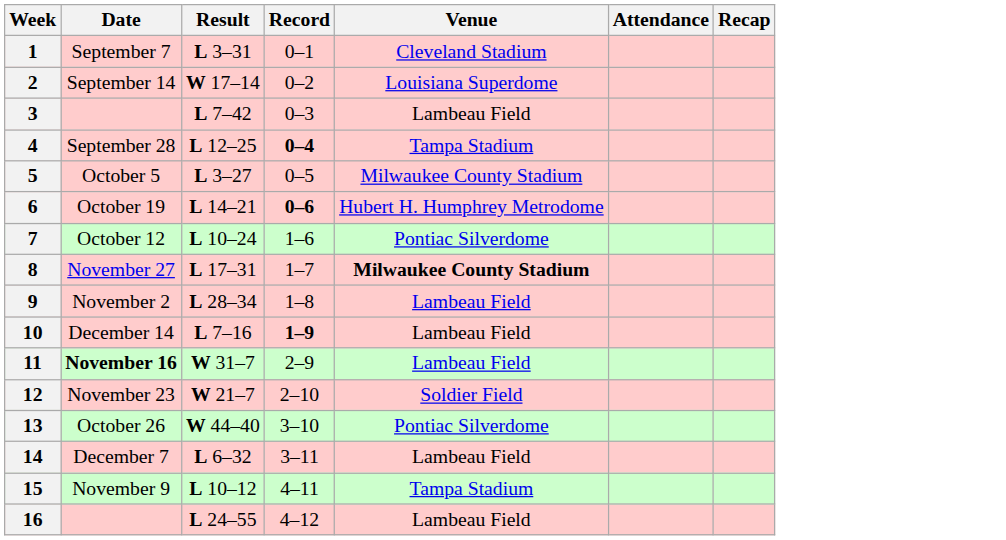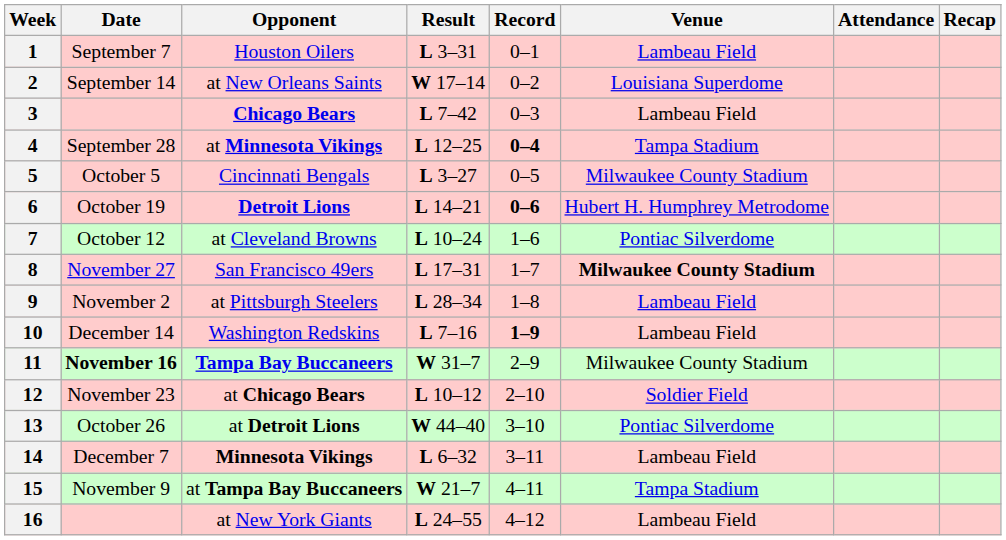+ column: Opponent | Houston Oilers | at New Orleans Saints | Chicago Bears | at Minnesota Vikings | Cincinnati Bengals | Detroit Lions | at Cleveland Browns | San Francisco 49ers | at Pittsburgh Steelers | Washington Redskins | Tampa Bay Buccaneers | at Chicago Bears | at Detroit Lions | Minnesota Vikings | at Tampa Bay Buccaneers | at New York Giants
1 | Venue: Cleveland Stadium -> Lambeau Field
11 | Venue: Lambeau Field -> Milwaukee County Stadium
12 | Result: W 21–7 -> L 10–12
15 | Result: L 10–12 -> W 21–7
